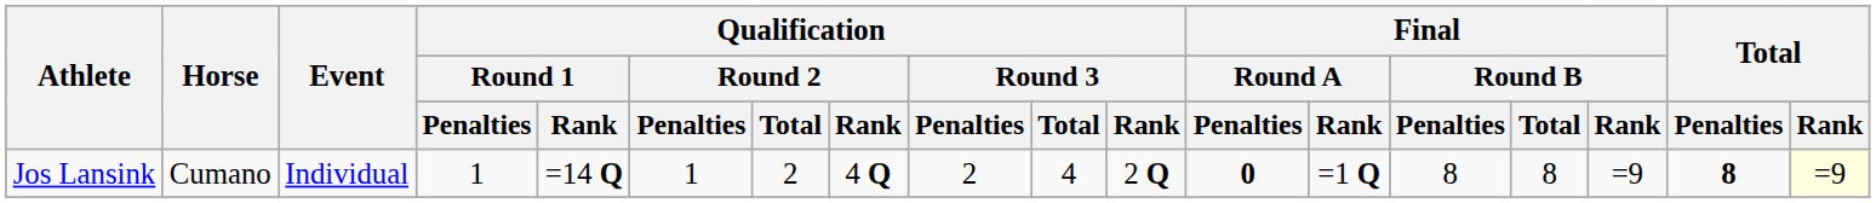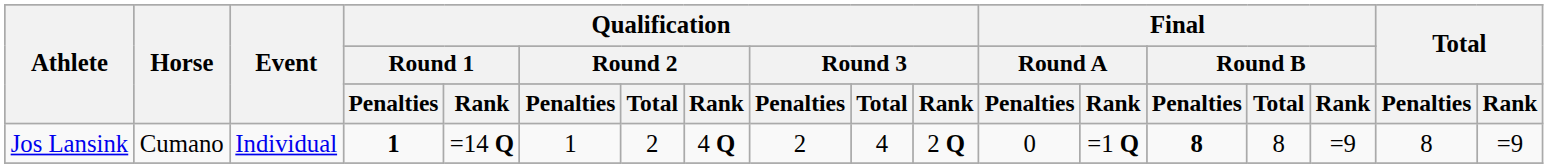Jos Lansink | Qualification / Round 1 / Penalties: normal -> bold
Jos Lansink | Final / Round A / Penalties: bold -> normal
Jos Lansink | Final / Round B / Penalties: normal -> bold
Jos Lansink | Total / Penalties: bold -> normal
Jos Lansink | Total / Rank: lightyellow background -> no background
